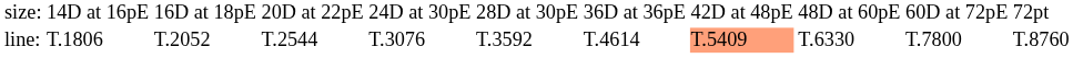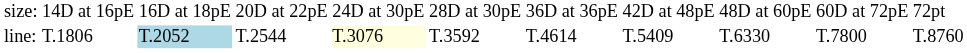line: | column 3: no background -> lightblue background
line: | column 5: no background -> lightyellow background
line: | column 8: lightsalmon background -> no background
